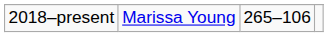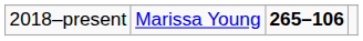2018–present | column 3: normal -> bold
